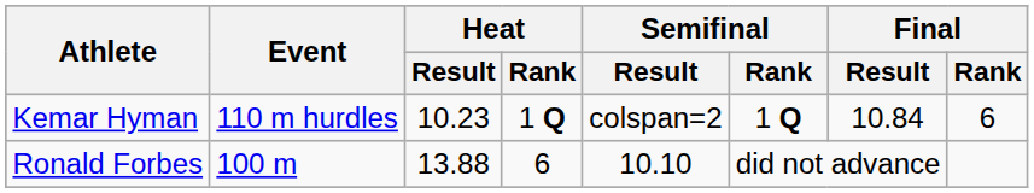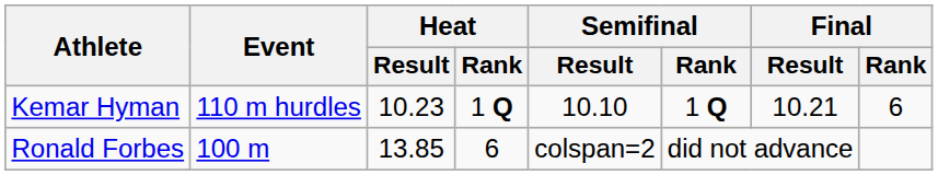Kemar Hyman | Semifinal / Result: colspan=2 -> 10.10
Kemar Hyman | Final / Result: 10.84 -> 10.21
Ronald Forbes | Heat / Result: 13.88 -> 13.85
Ronald Forbes | Semifinal / Result: 10.10 -> colspan=2
